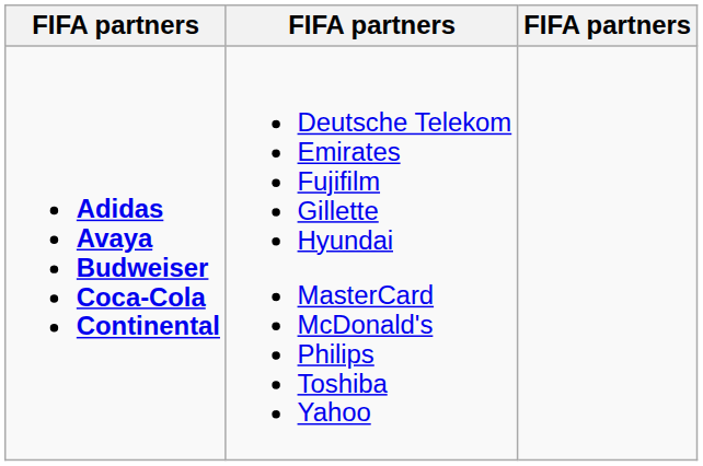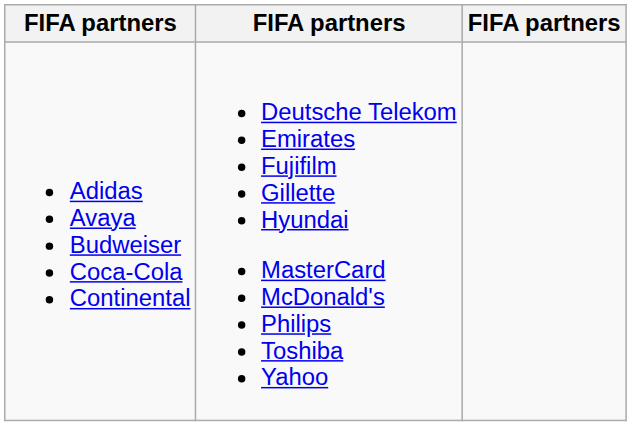Adidas Avaya Budweiser Coca-Cola Continental | column 1: bold -> normal
